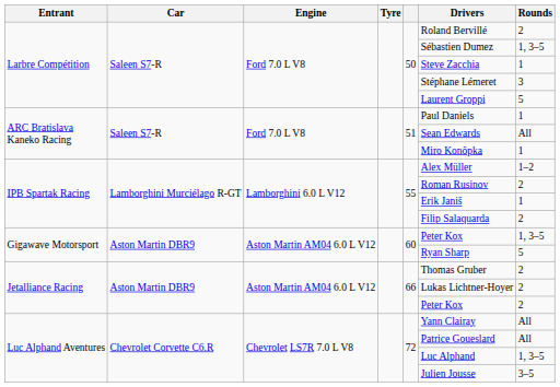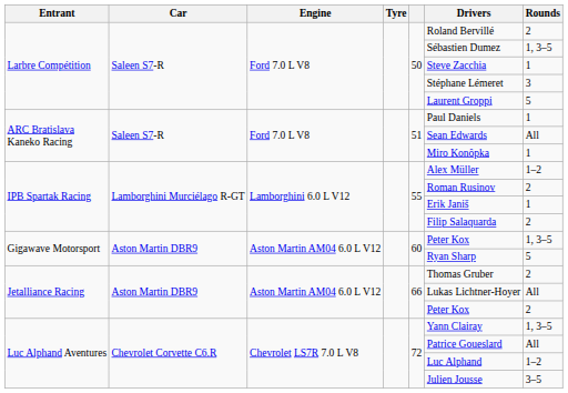row 17 | Rounds: 2 -> All
row 19 | Rounds: All -> 1, 3–5
row 21 | Rounds: 1, 3–5 -> 1–2
